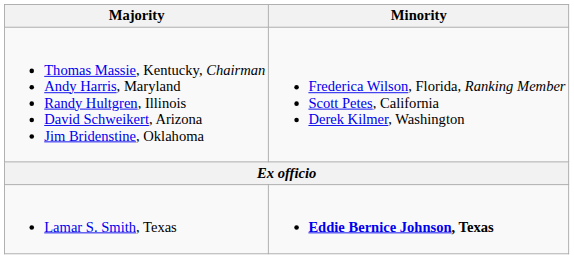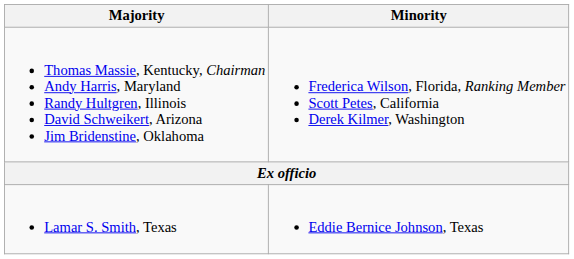Lamar S. Smith, Texas | Minority: bold -> normal
